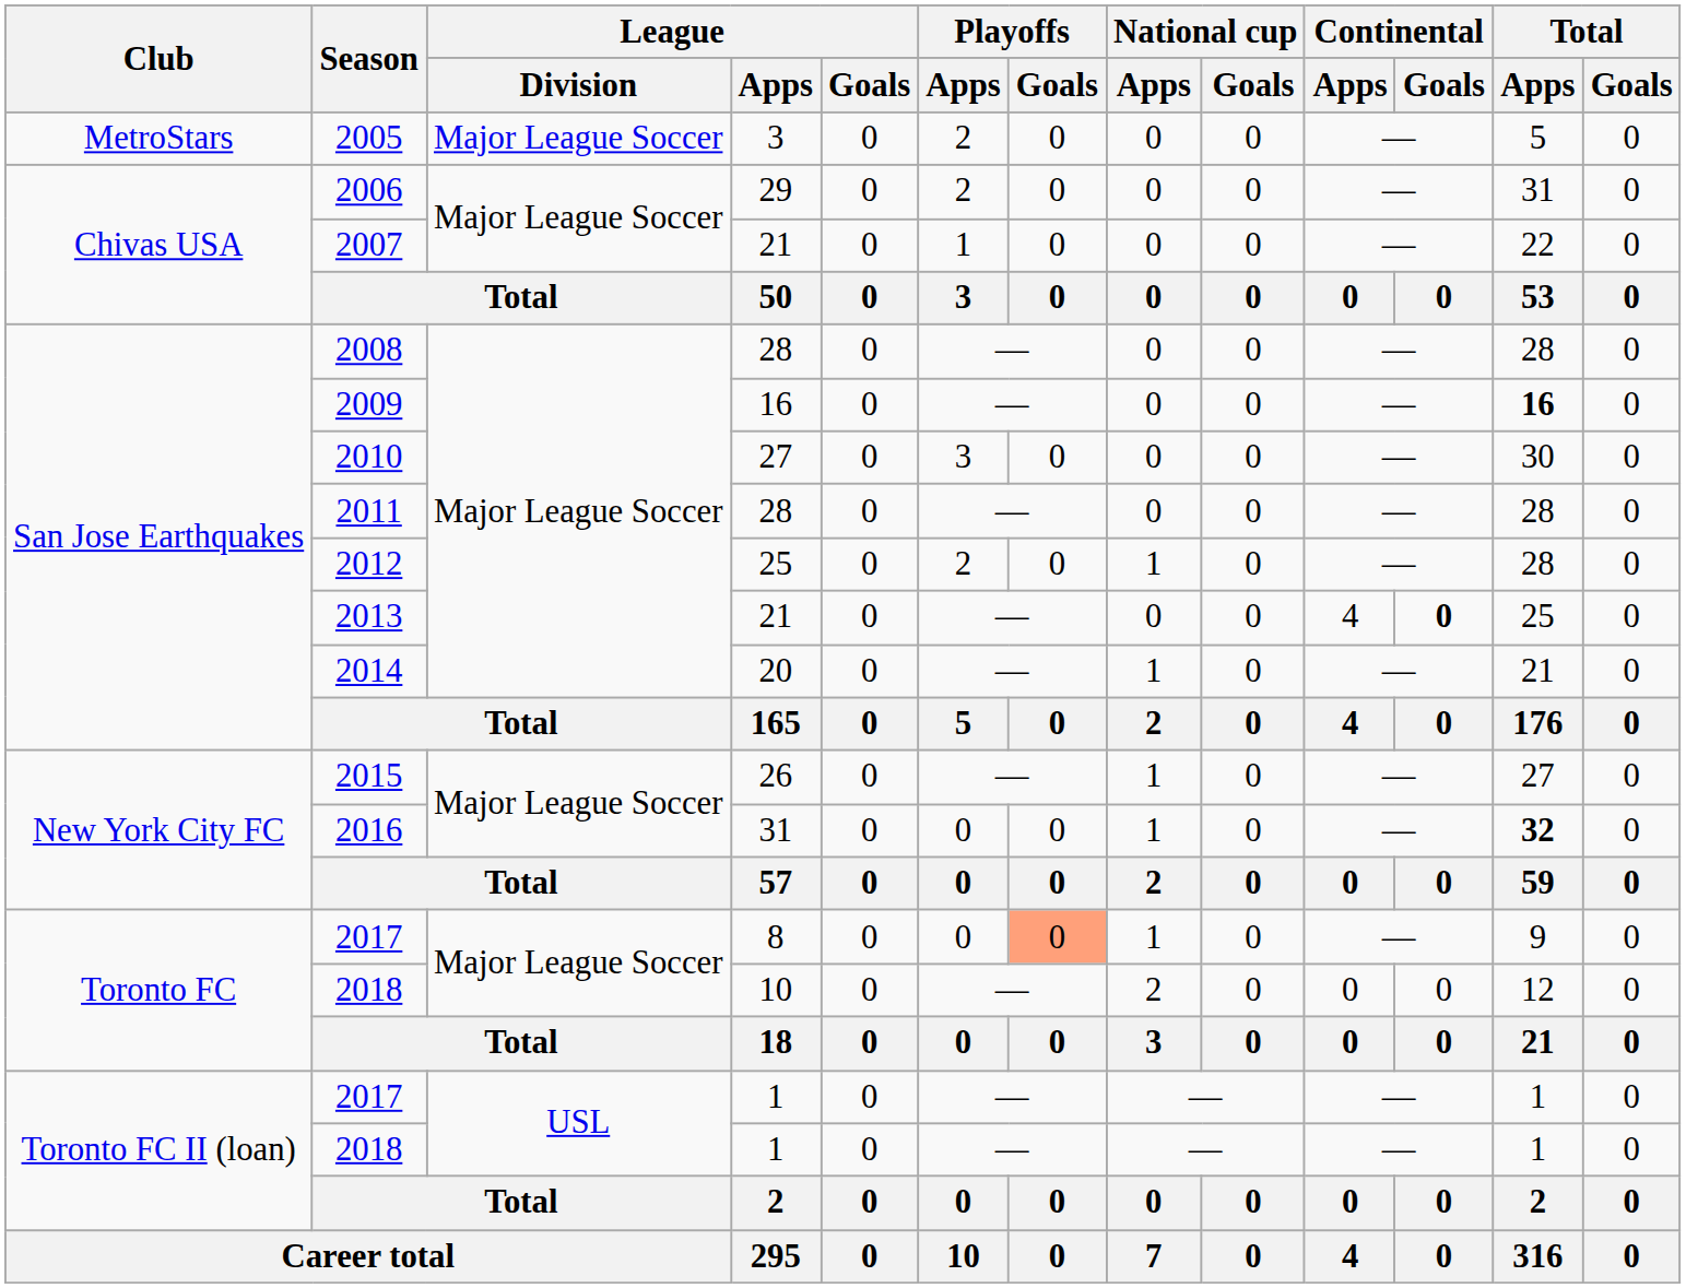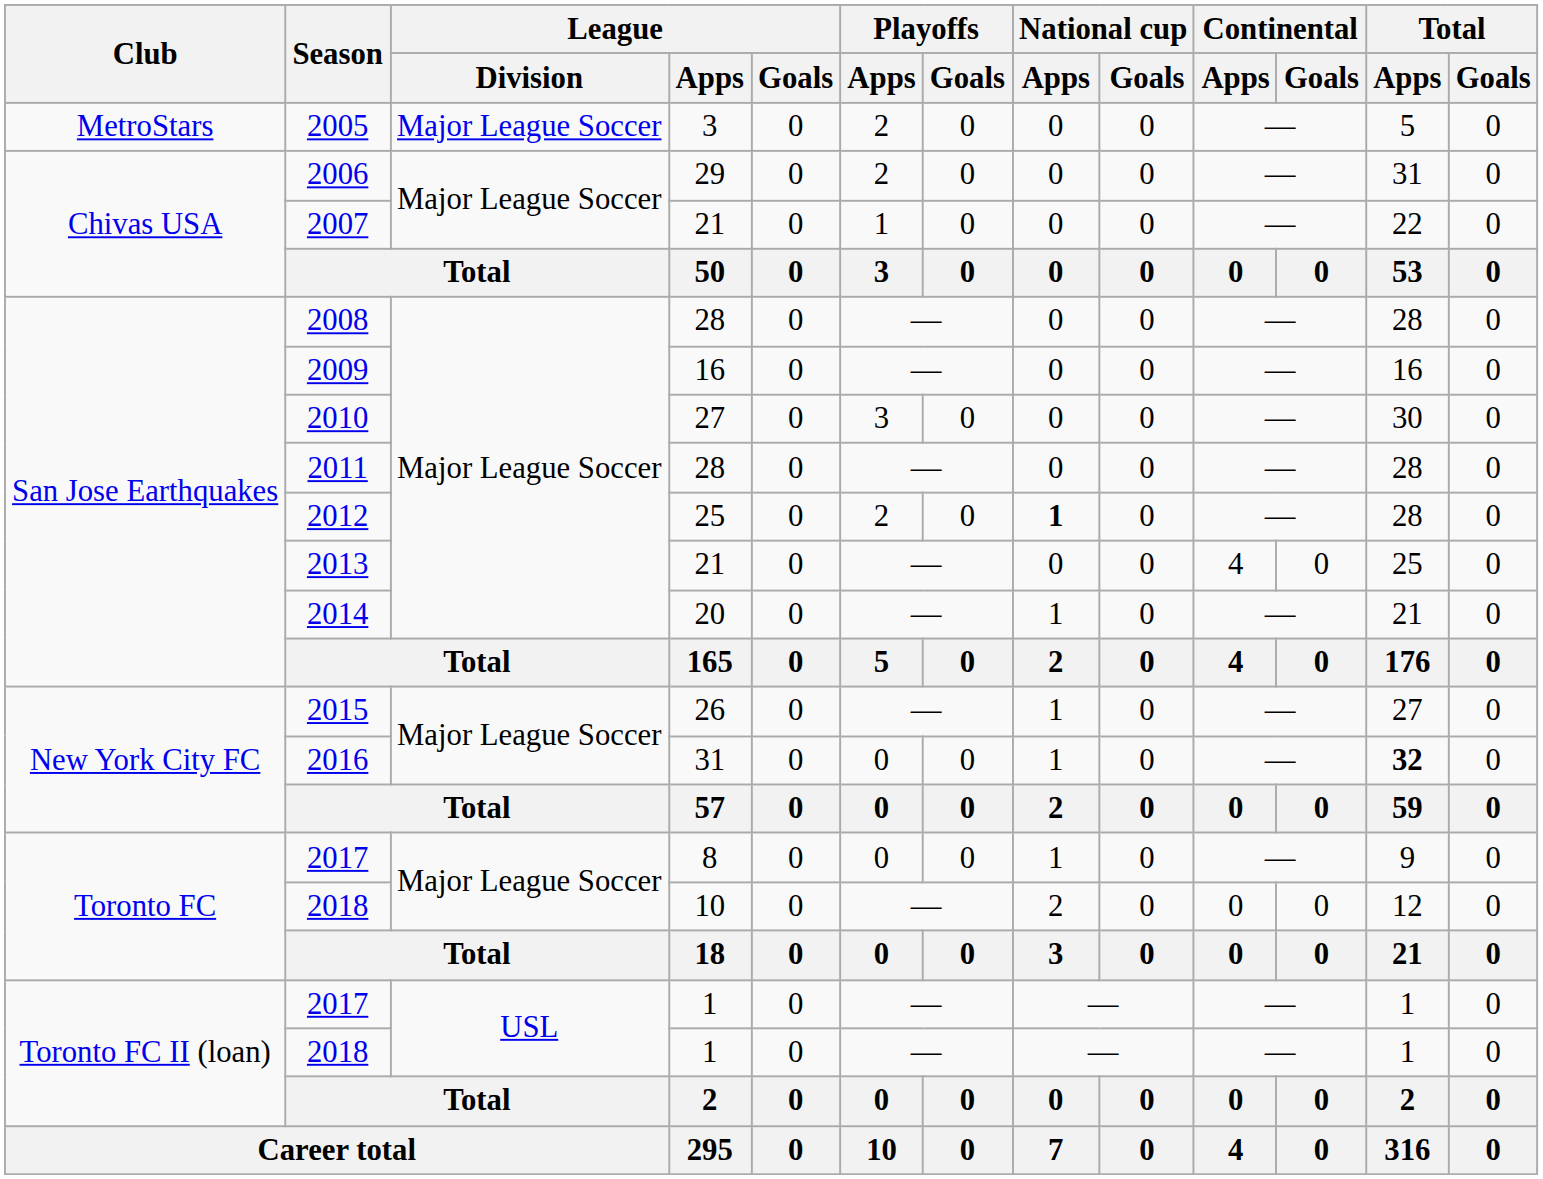2009 | Total / Apps: bold -> normal
2012 | National cup / Apps: normal -> bold
2013 | Continental / Goals: bold -> normal
2017 / 8 | Playoffs / Goals: lightsalmon background -> no background
